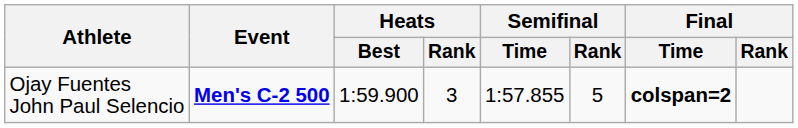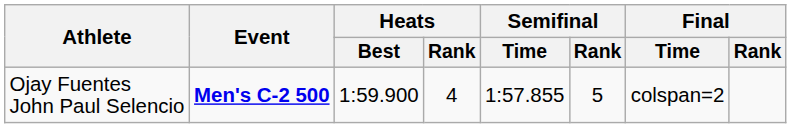Ojay Fuentes John Paul Selencio | Heats / Rank: 3 -> 4
Ojay Fuentes John Paul Selencio | Final / Time: bold -> normal
